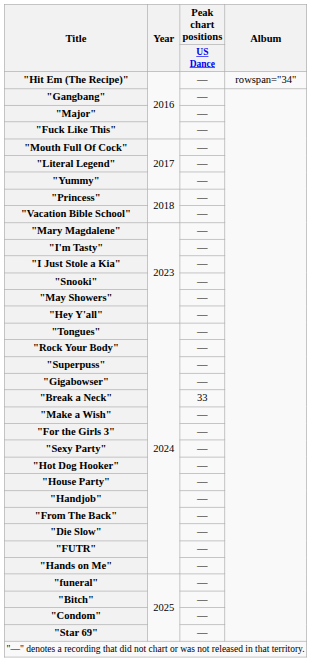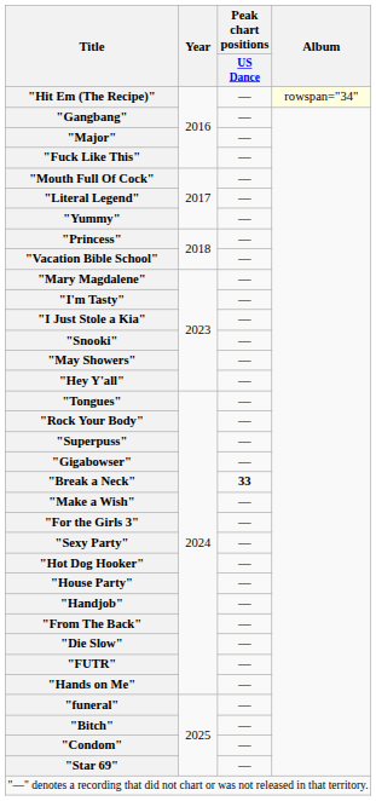"Hit Em (The Recipe)" | Album: no background -> lightyellow background
"Break a Neck" | Peak chart positions / US Dance: normal -> bold
